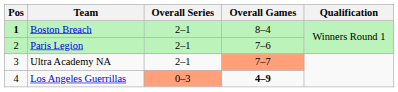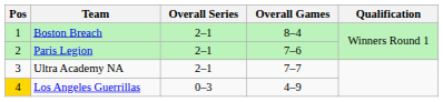Boston Breach | Pos: bold -> normal
Ultra Academy NA | Overall Games: lightsalmon background -> no background
Los Angeles Guerrillas | Pos: no background -> gold background
Los Angeles Guerrillas | Overall Series: lightsalmon background -> no background
Los Angeles Guerrillas | Overall Games: bold -> normal
